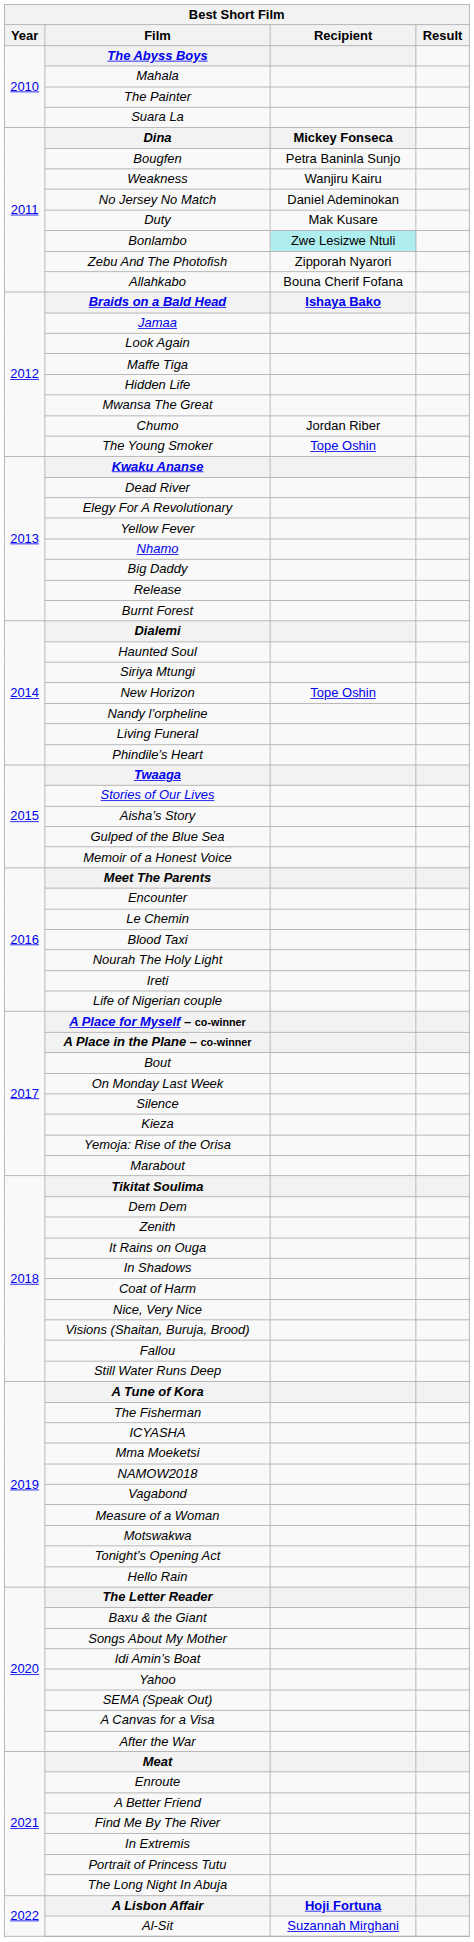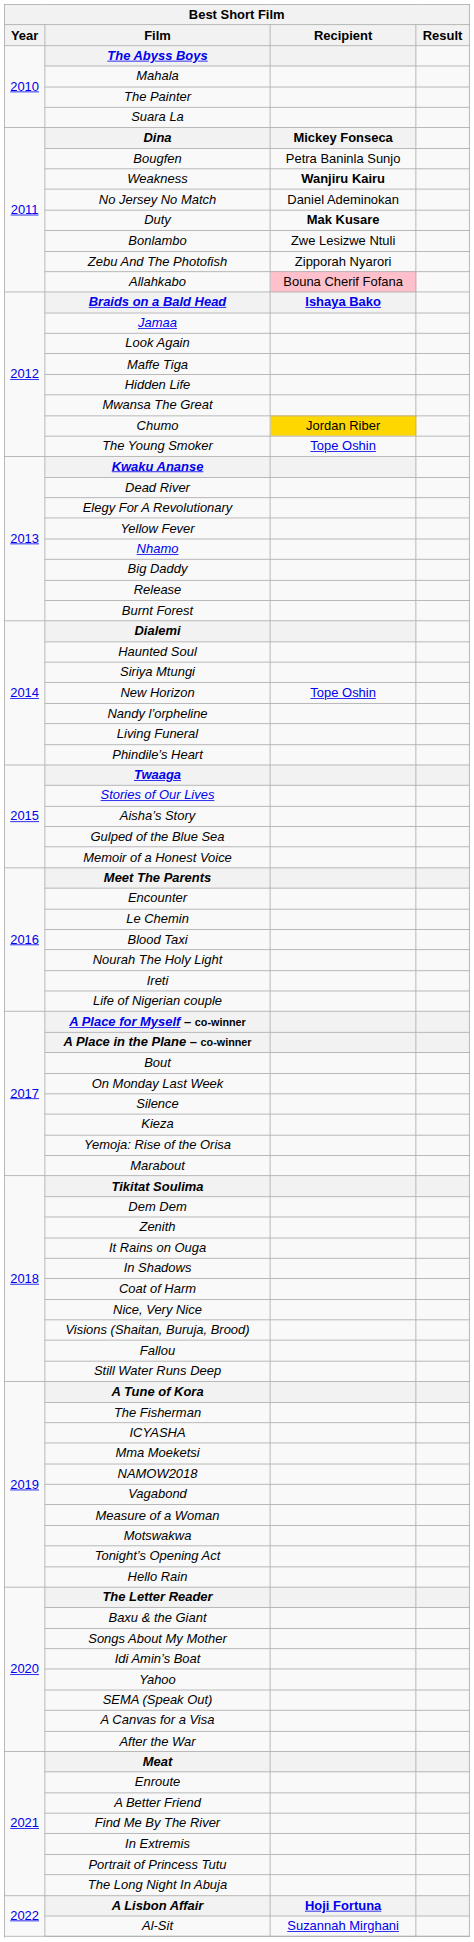Weakness | Recipient: normal -> bold
Duty | Recipient: normal -> bold
Bonlambo | Recipient: paleturquoise background -> no background
Allahkabo | Recipient: no background -> pink background
Chumo | Recipient: no background -> gold background
